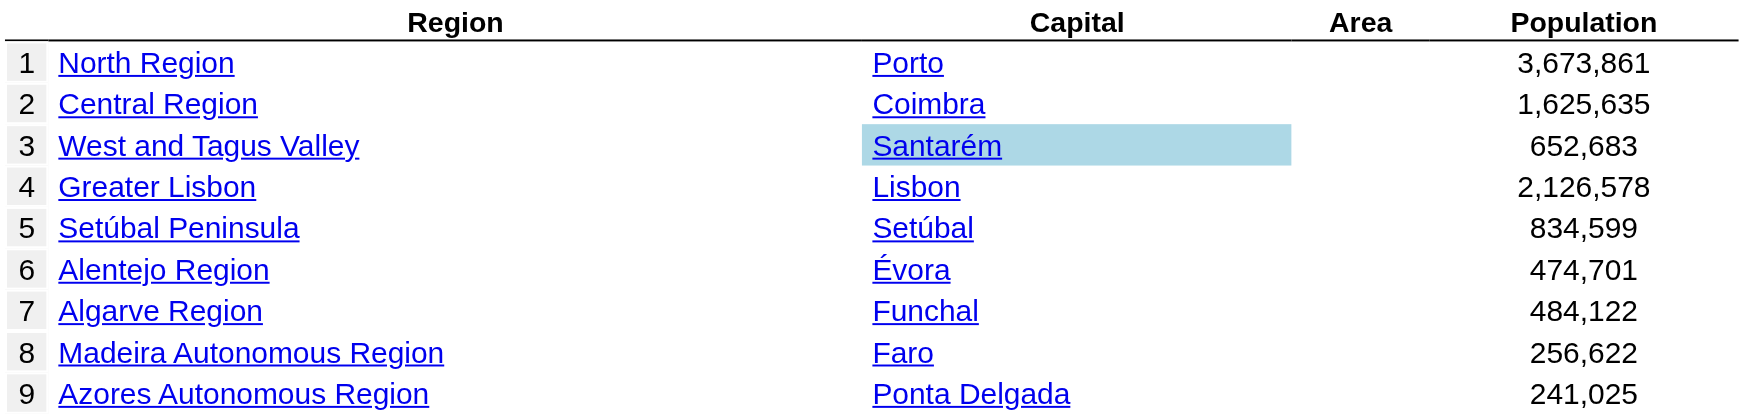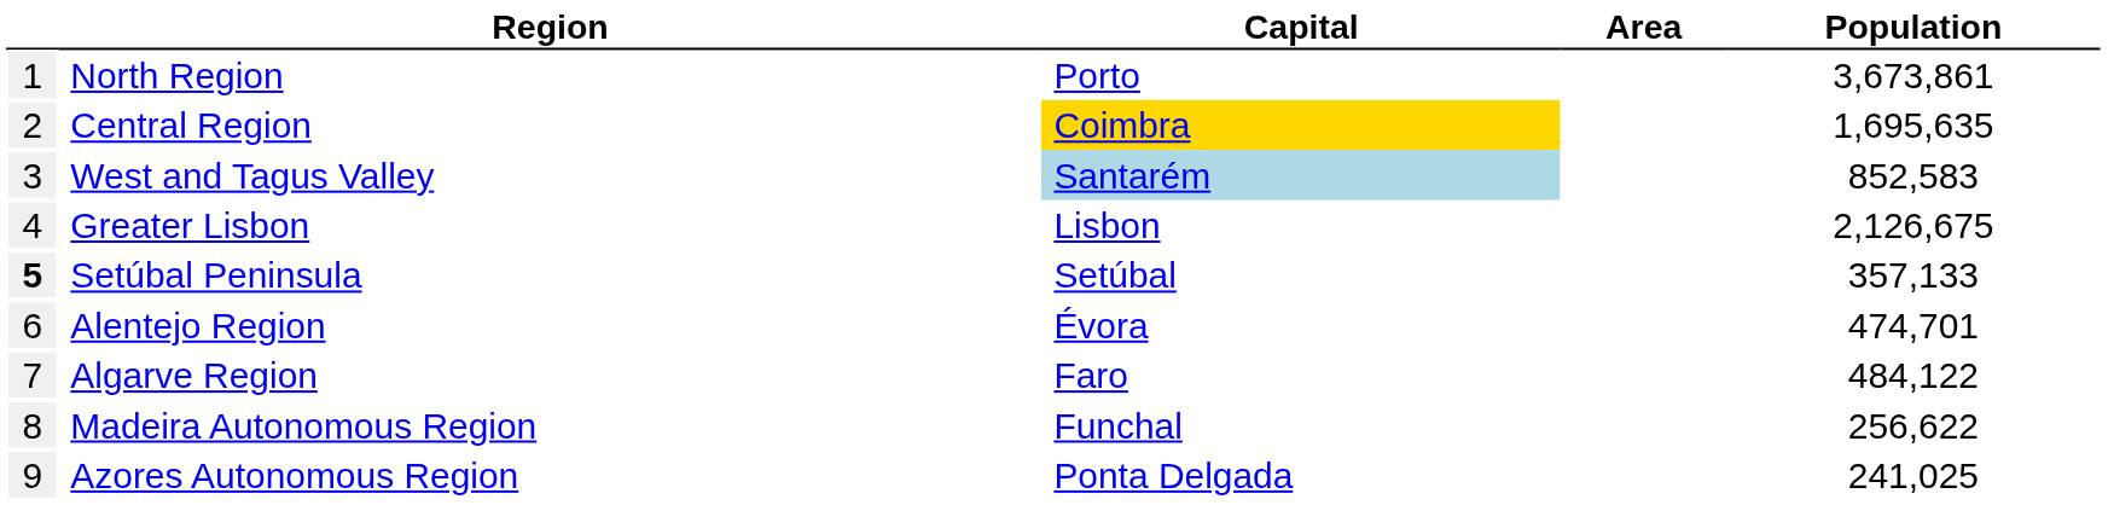Central Region | Capital: no background -> gold background
Central Region | Population: 1,625,635 -> 1,695,635
West and Tagus Valley | Population: 652,683 -> 852,583
Greater Lisbon | Population: 2,126,578 -> 2,126,675
Setúbal Peninsula | column 1: normal -> bold
Setúbal Peninsula | Population: 834,599 -> 357,133
Algarve Region | Capital: Funchal -> Faro
Madeira Autonomous Region | Capital: Faro -> Funchal
